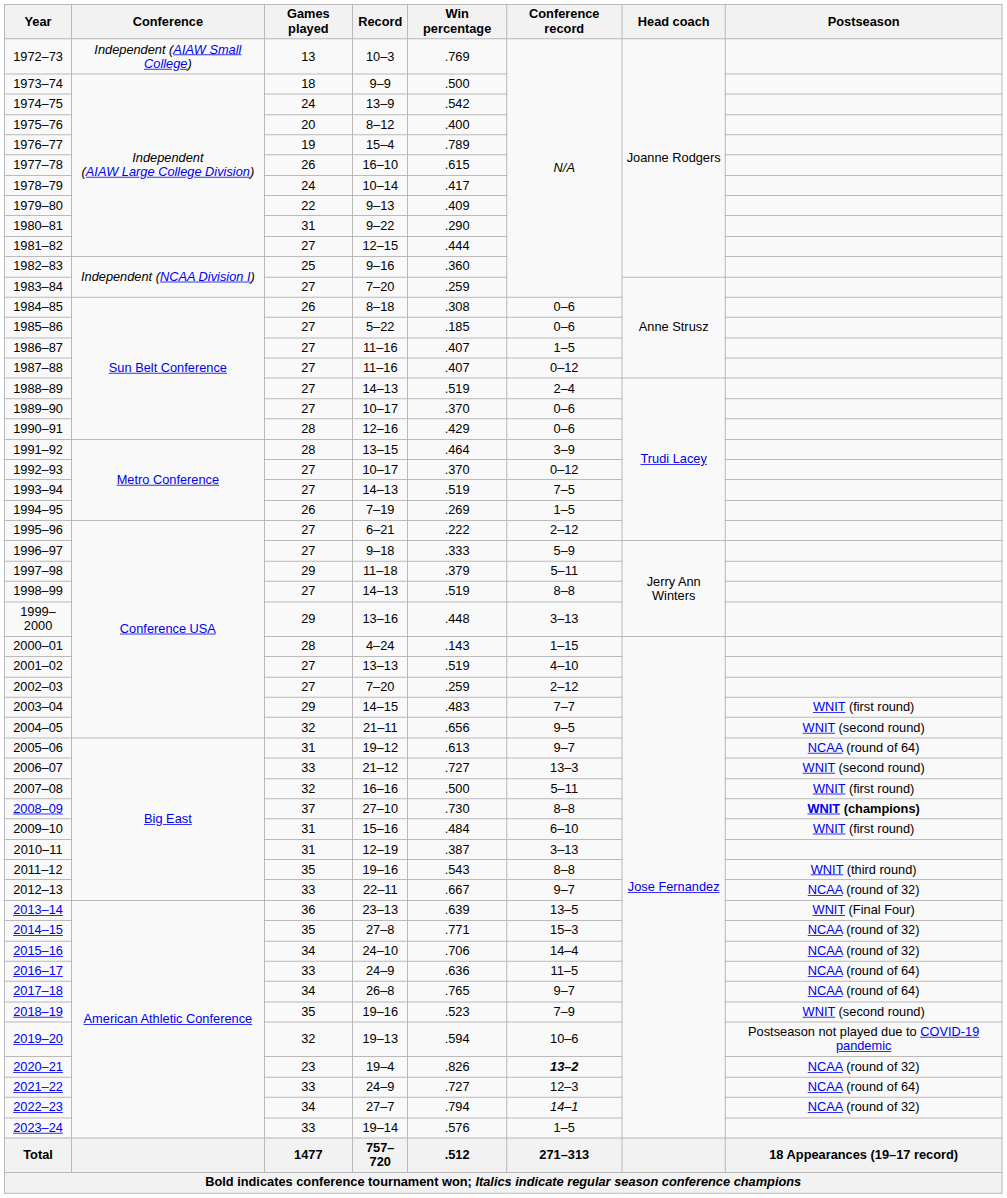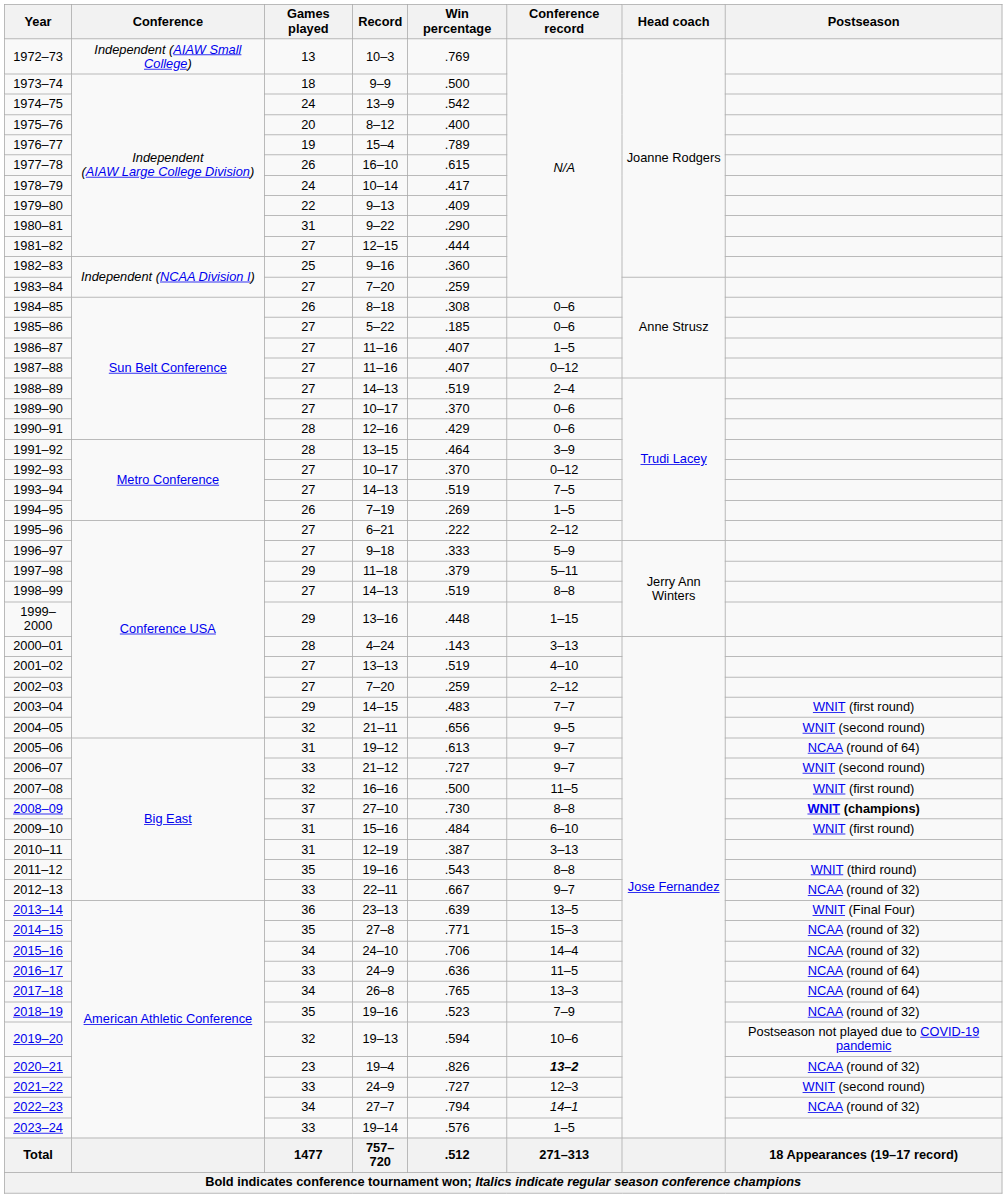1999–2000 | Conference record: 3–13 -> 1–15
2000–01 | Conference record: 1–15 -> 3–13
2006–07 | Conference record: 13–3 -> 9–7
2007–08 | Conference record: 5–11 -> 11–5
2017–18 | Conference record: 9–7 -> 13–3
2018–19 | Postseason: WNIT (second round) -> NCAA (round of 32)
2021–22 | Postseason: NCAA (round of 64) -> WNIT (second round)
